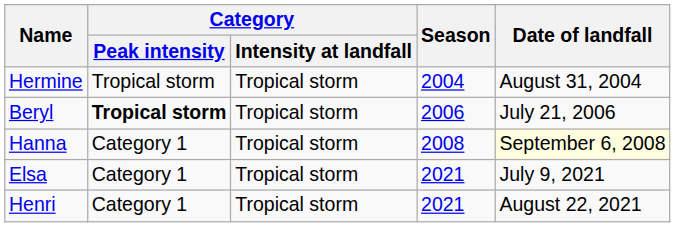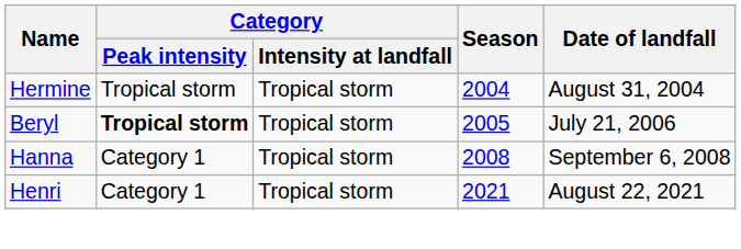Beryl | Season: 2006 -> 2005
Hanna | Date of landfall: lightyellow background -> no background
- row: Elsa | Category 1 | Tropical storm | 2021 | July 9, 2021
